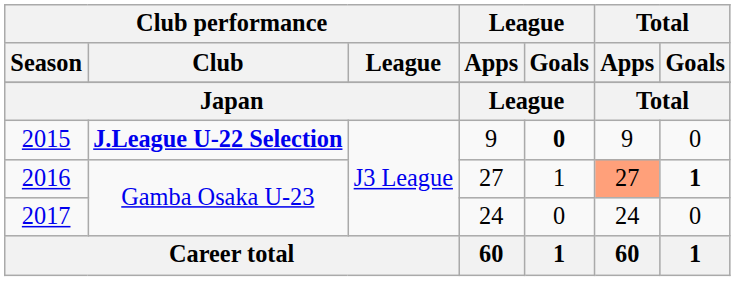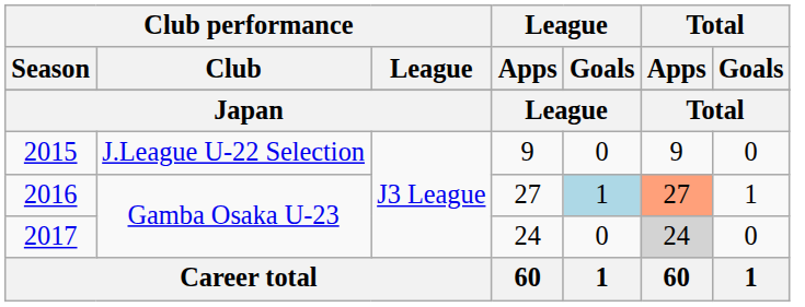2015 | Club performance / Club: bold -> normal
2015 | League / Goals: bold -> normal
2016 | League / Goals: no background -> lightblue background
2016 | Total / Goals: bold -> normal
2017 | Total / Apps: no background -> lightgrey background
